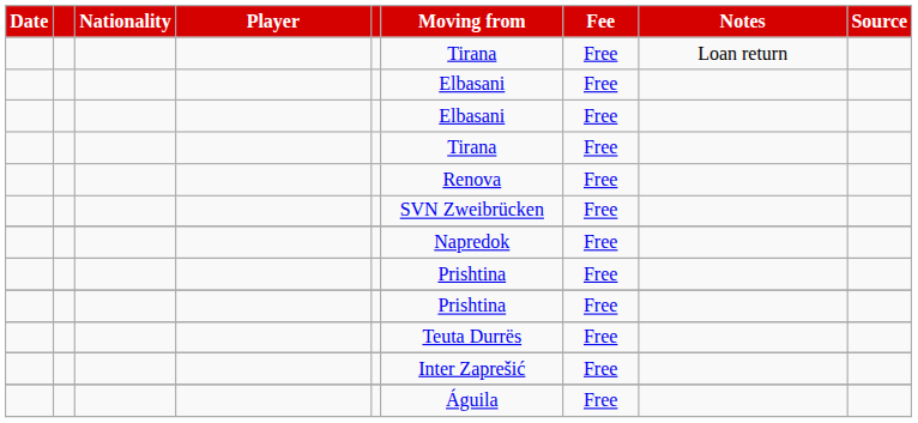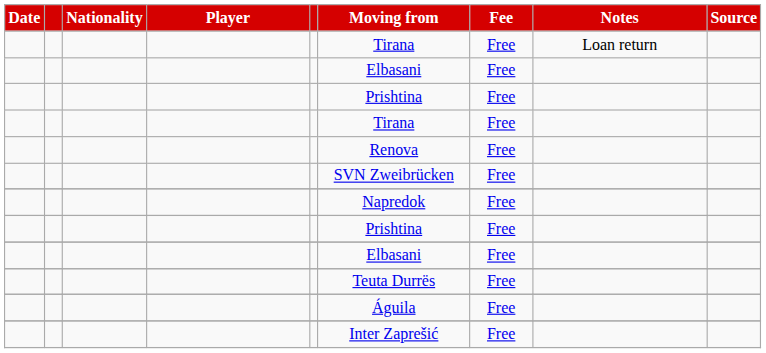row 4 | Moving from: Elbasani -> Prishtina
row 10 | Moving from: Prishtina -> Elbasani
row 12 | Moving from: Inter Zaprešić -> Águila
row 13 | Moving from: Águila -> Inter Zaprešić
